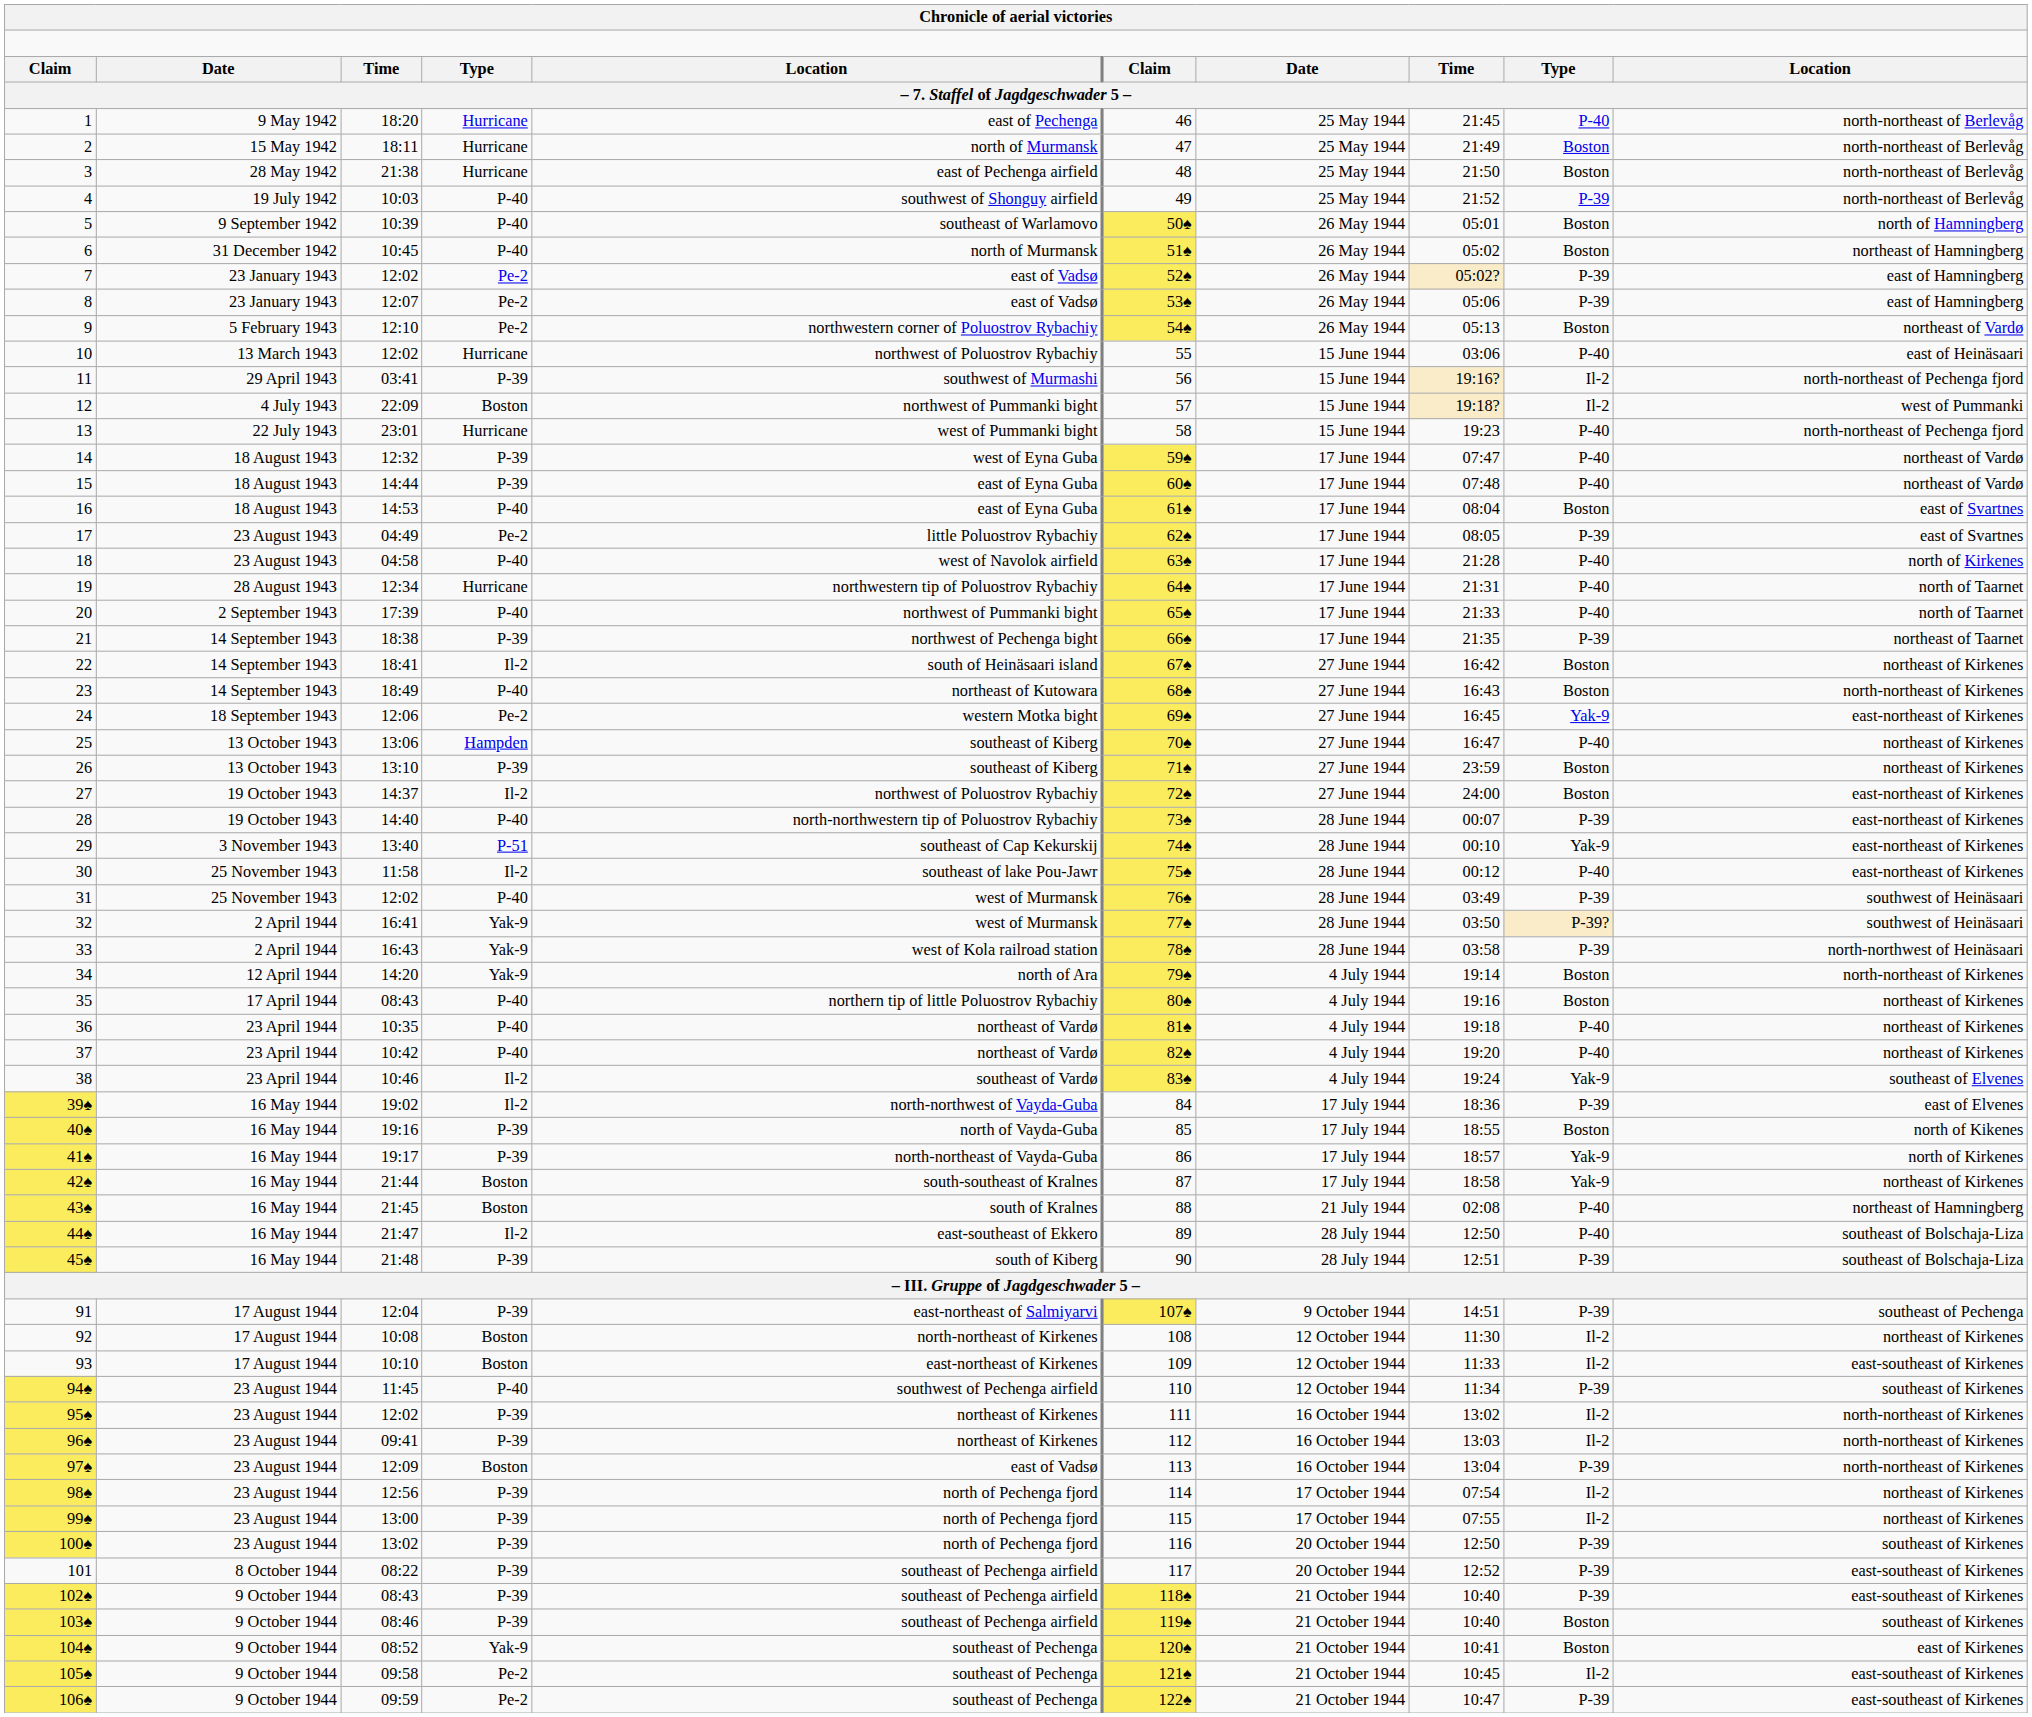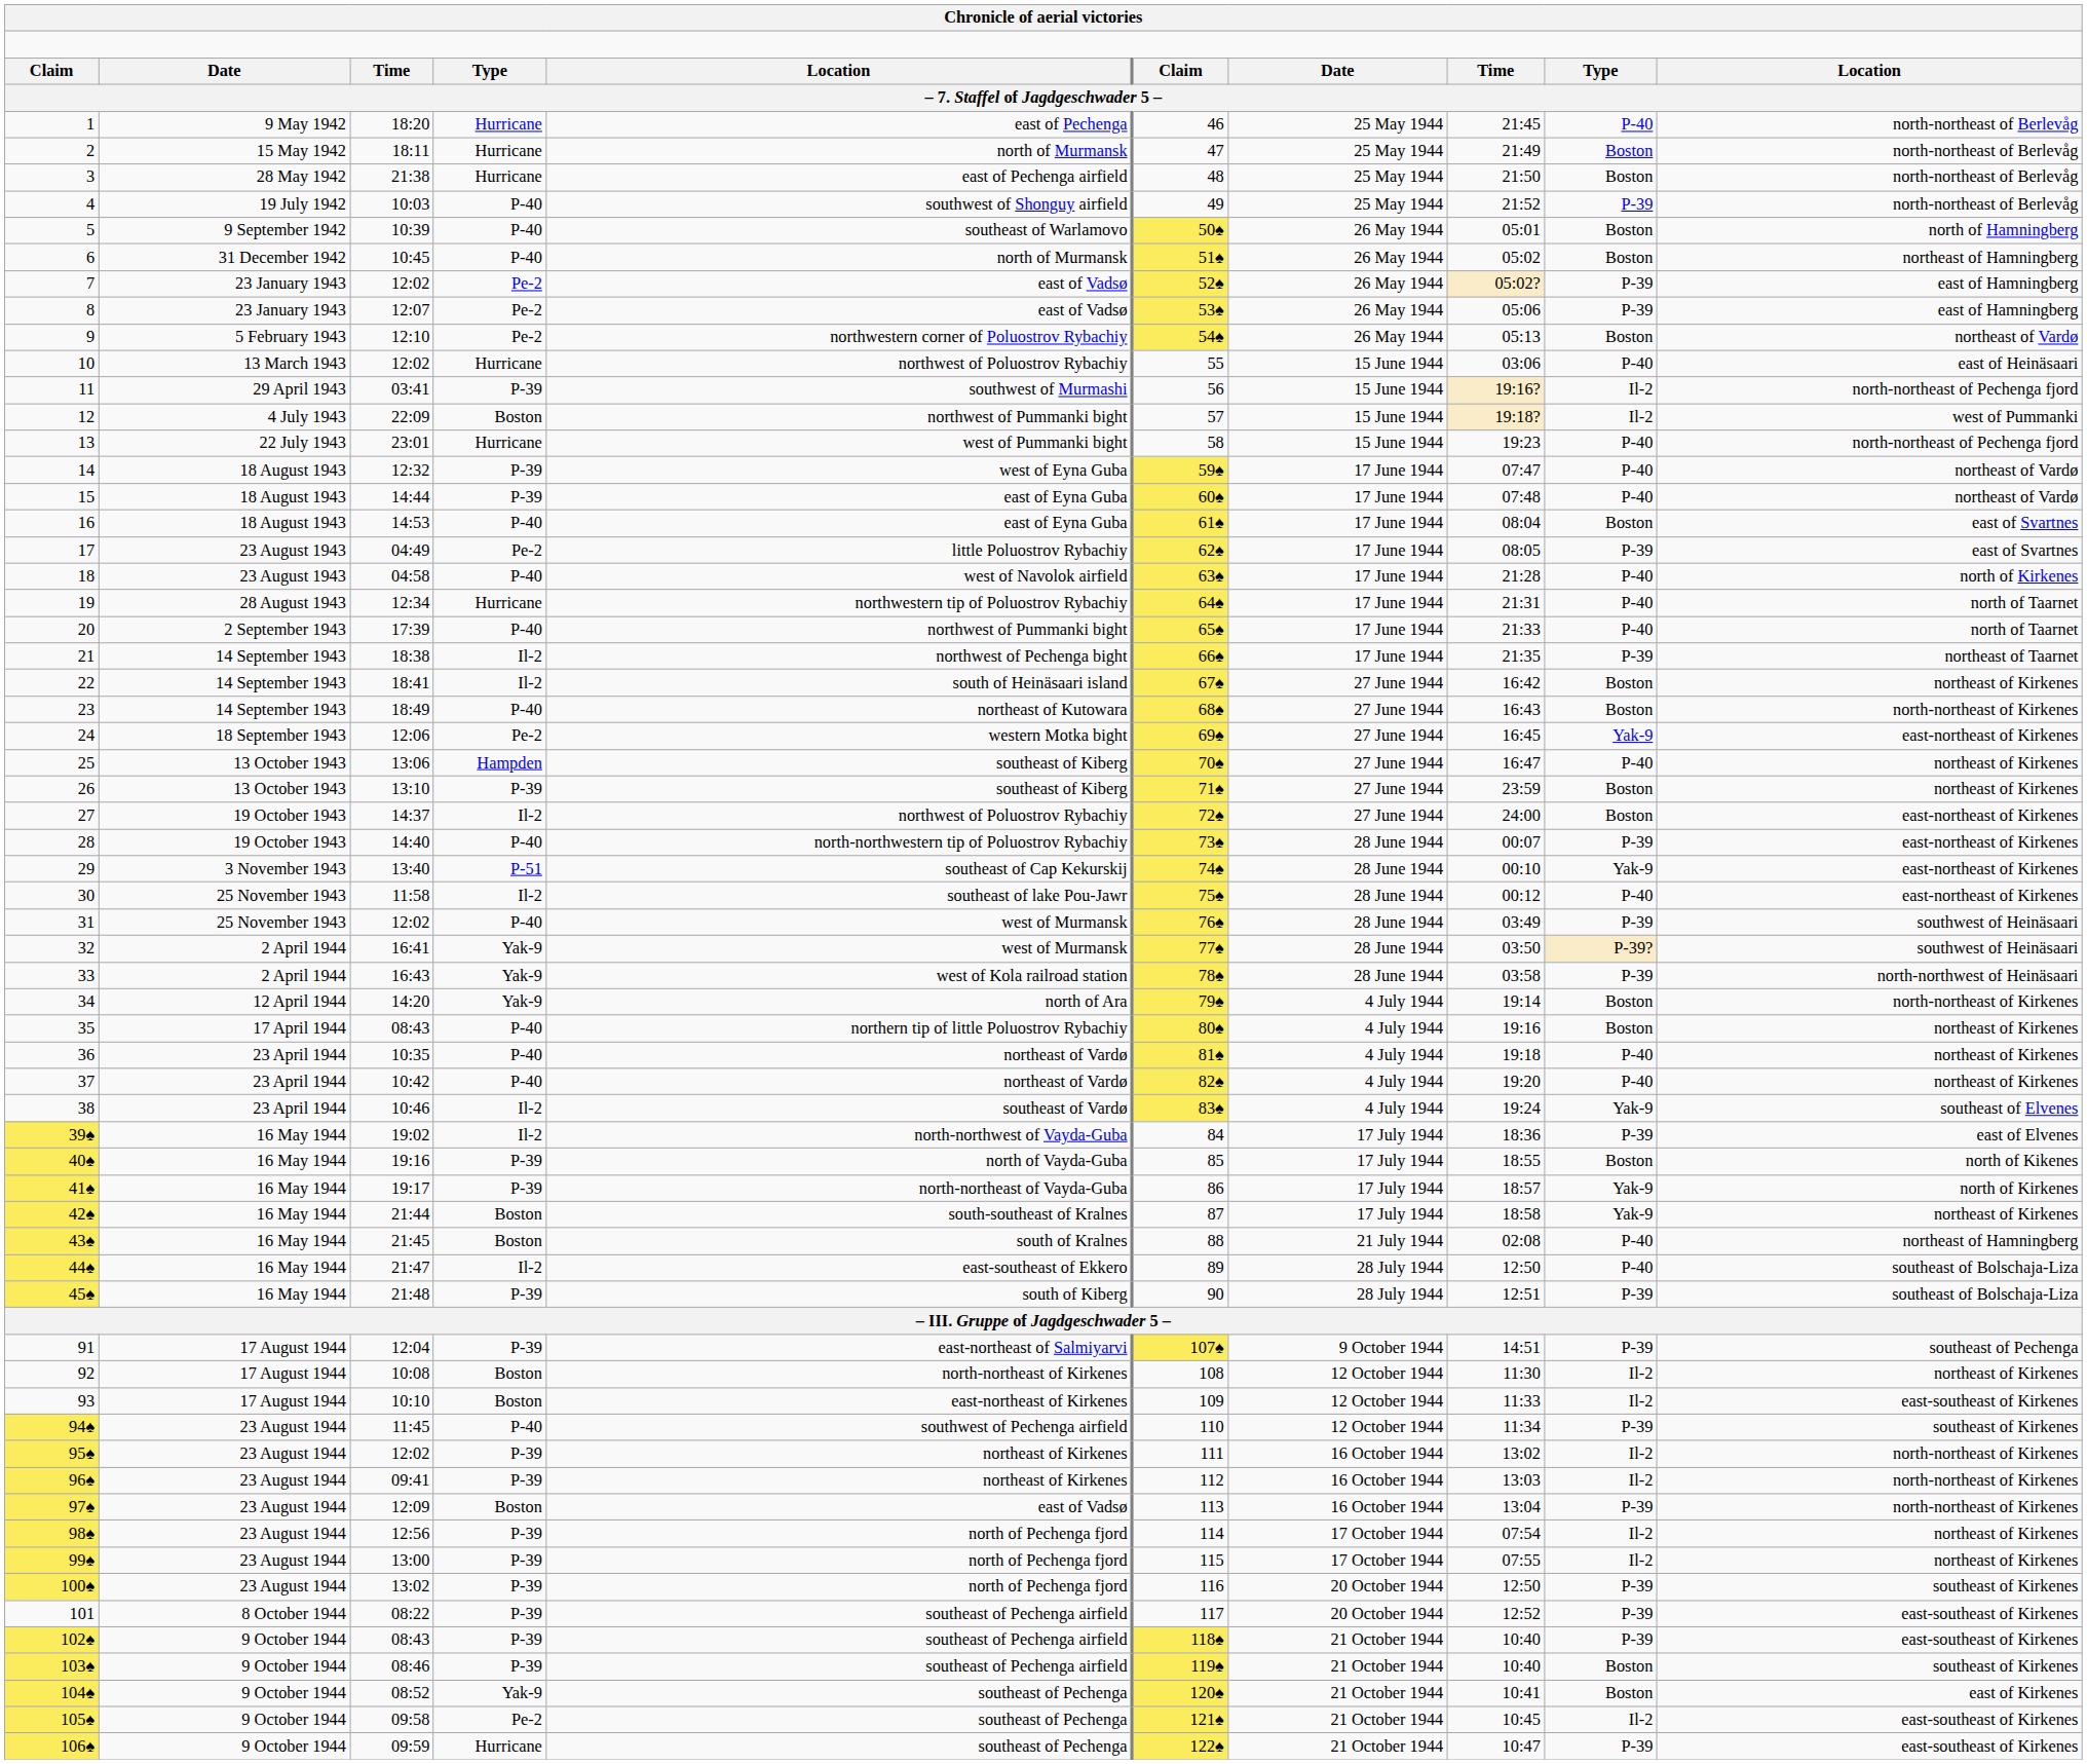21 | column 4: P-39 -> Il-2
106♠ | column 4: Pe-2 -> Hurricane
